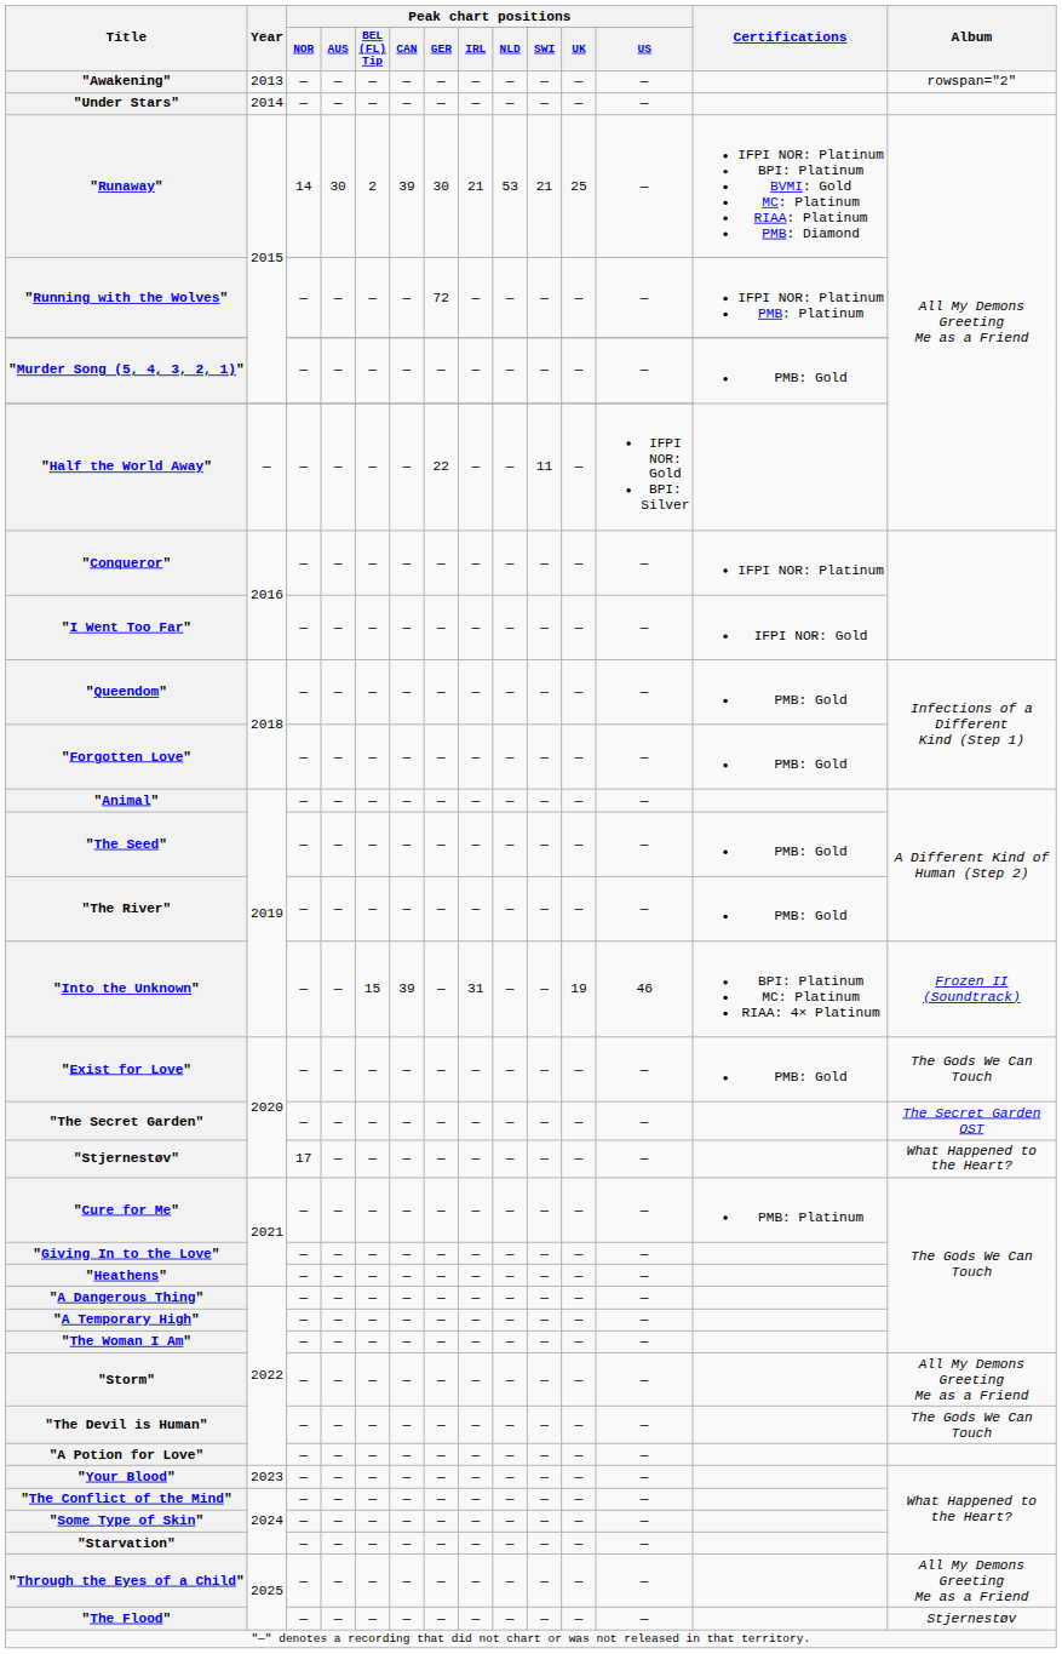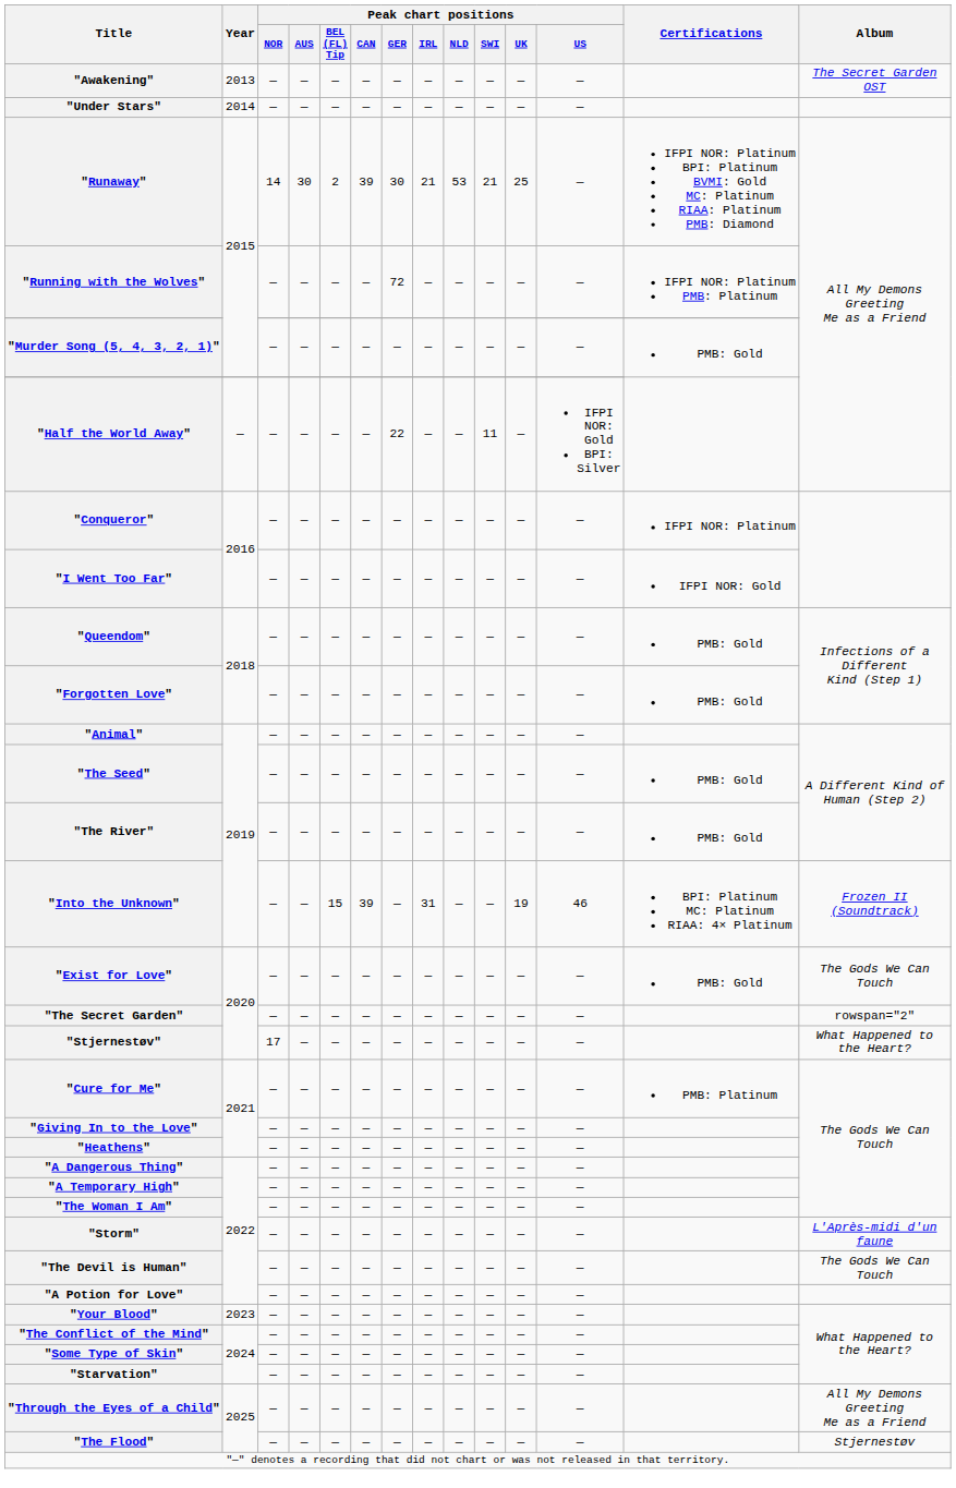"Awakening" | Album: rowspan="2" -> The Secret Garden OST
"The Secret Garden" | Album: The Secret Garden OST -> rowspan="2"
"Storm" | Album: All My Demons Greeting Me as a Friend -> L'Après-midi d'un faune
